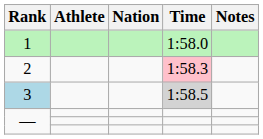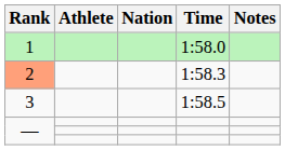2 | Rank: no background -> lightsalmon background
2 | Time: pink background -> no background
3 | Rank: lightblue background -> no background
3 | Time: lightgrey background -> no background
